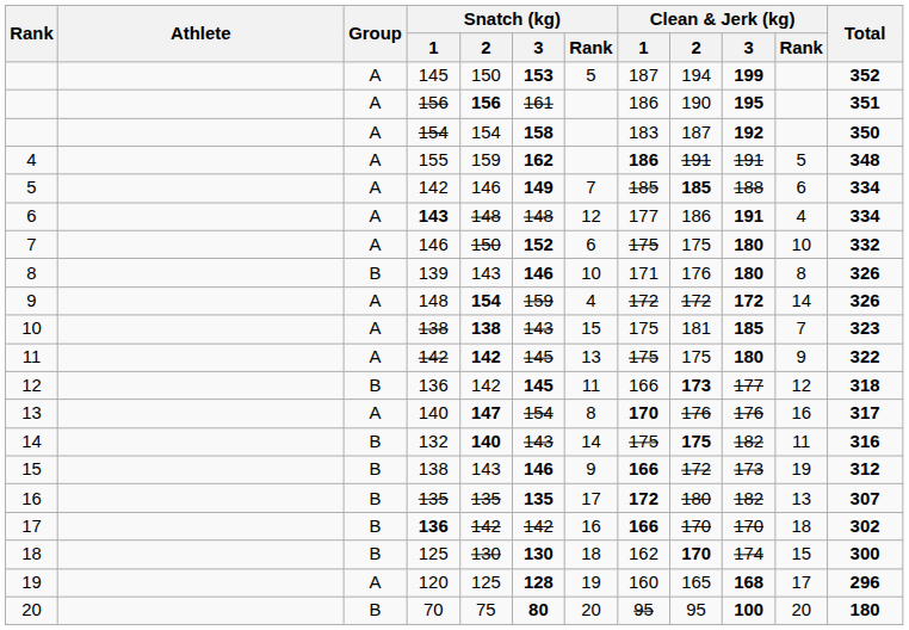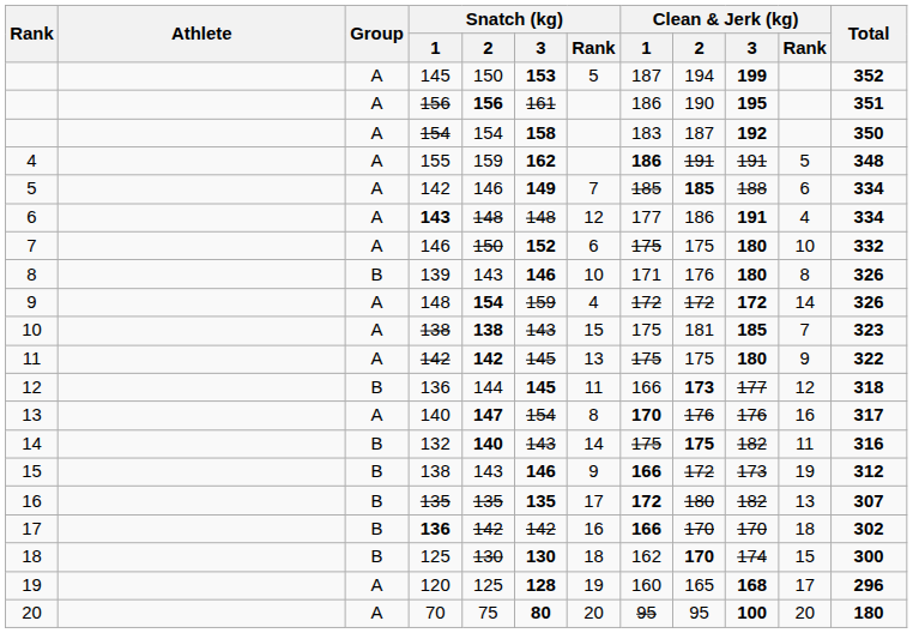row 14 | Snatch (kg) / 2: 142 -> 144
row 22 | Group: B -> A
